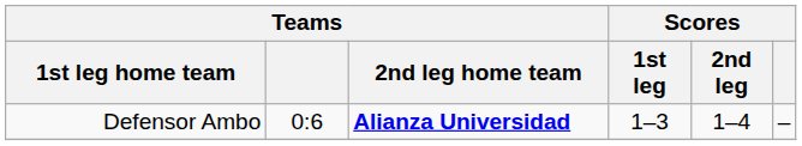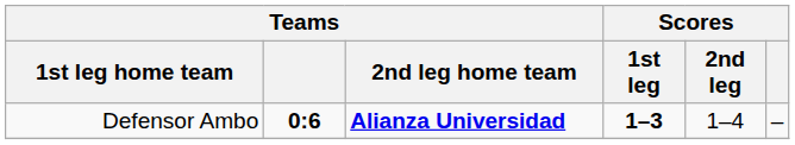Defensor Ambo | Teams: normal -> bold
Defensor Ambo | Scores / 1st leg: normal -> bold
